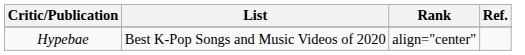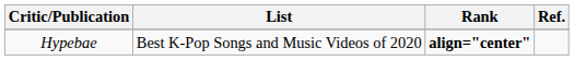Hypebae | Rank: normal -> bold
